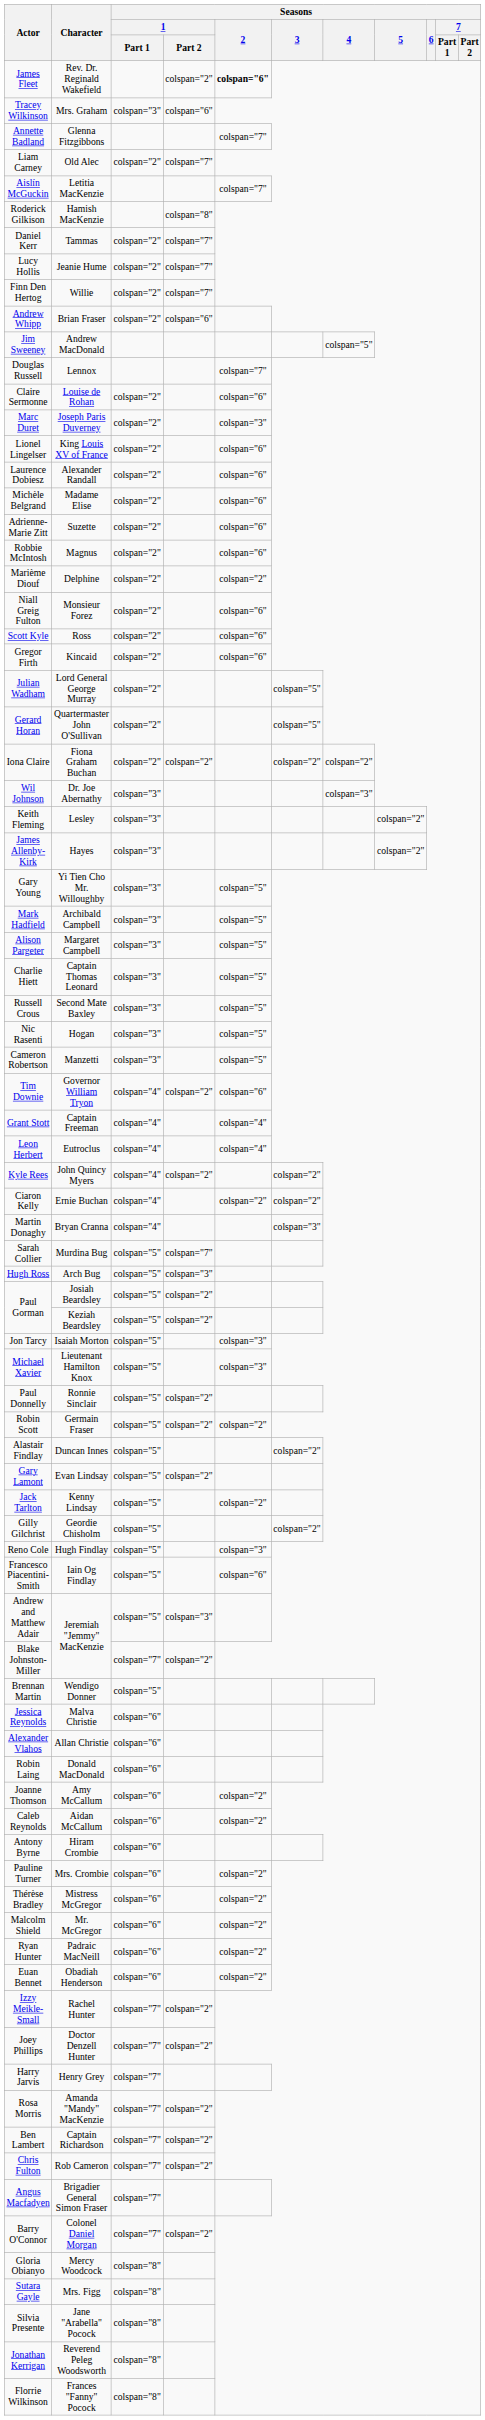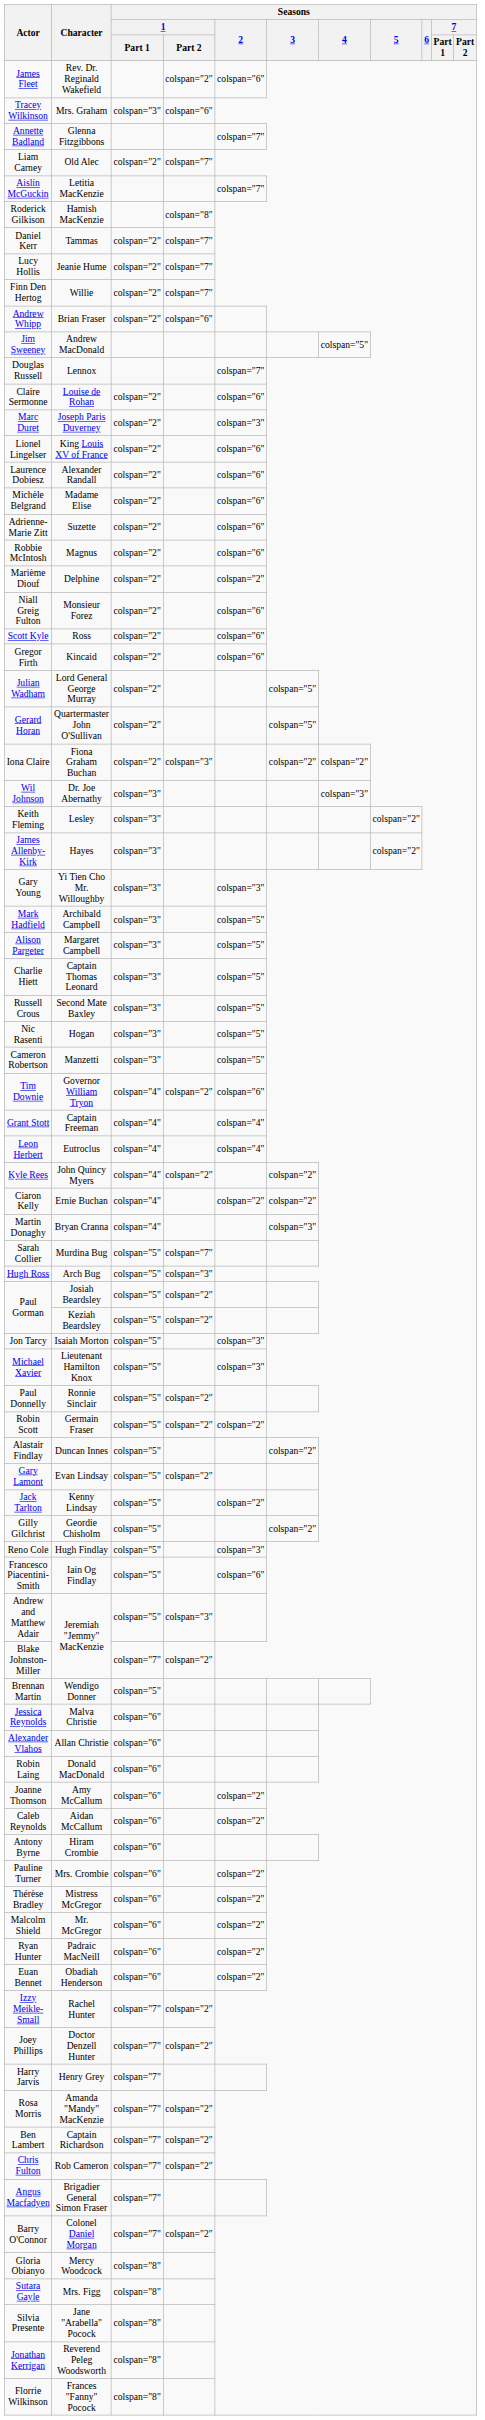James Fleet | Seasons / 2: bold -> normal
Iona Claire | Seasons / 1 / Part 2: colspan="2" -> colspan="3"
Gary Young | Seasons / 2: colspan="5" -> colspan="3"
